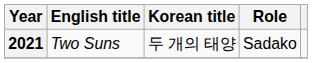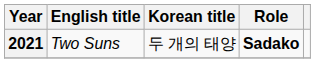2021 | Role: normal -> bold
